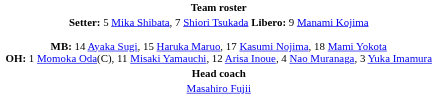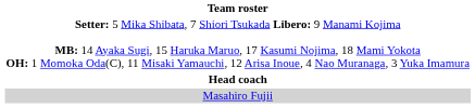row 4 | column 1: no background -> lightgrey background
